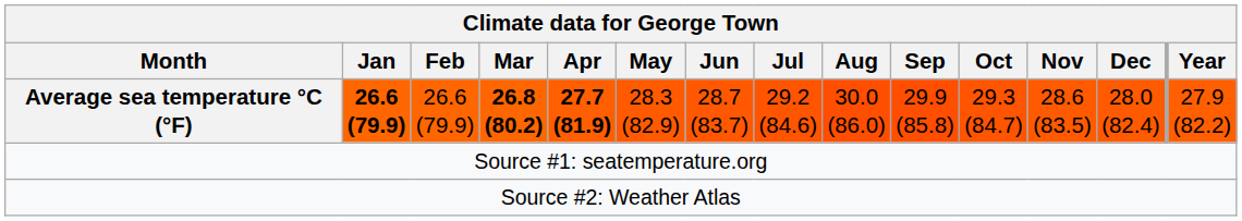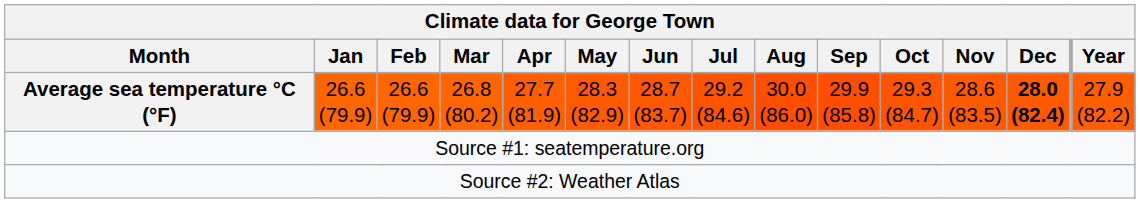row 3 | Jan: bold -> normal
row 3 | Mar: bold -> normal
row 3 | Apr: bold -> normal
row 3 | Dec: normal -> bold
